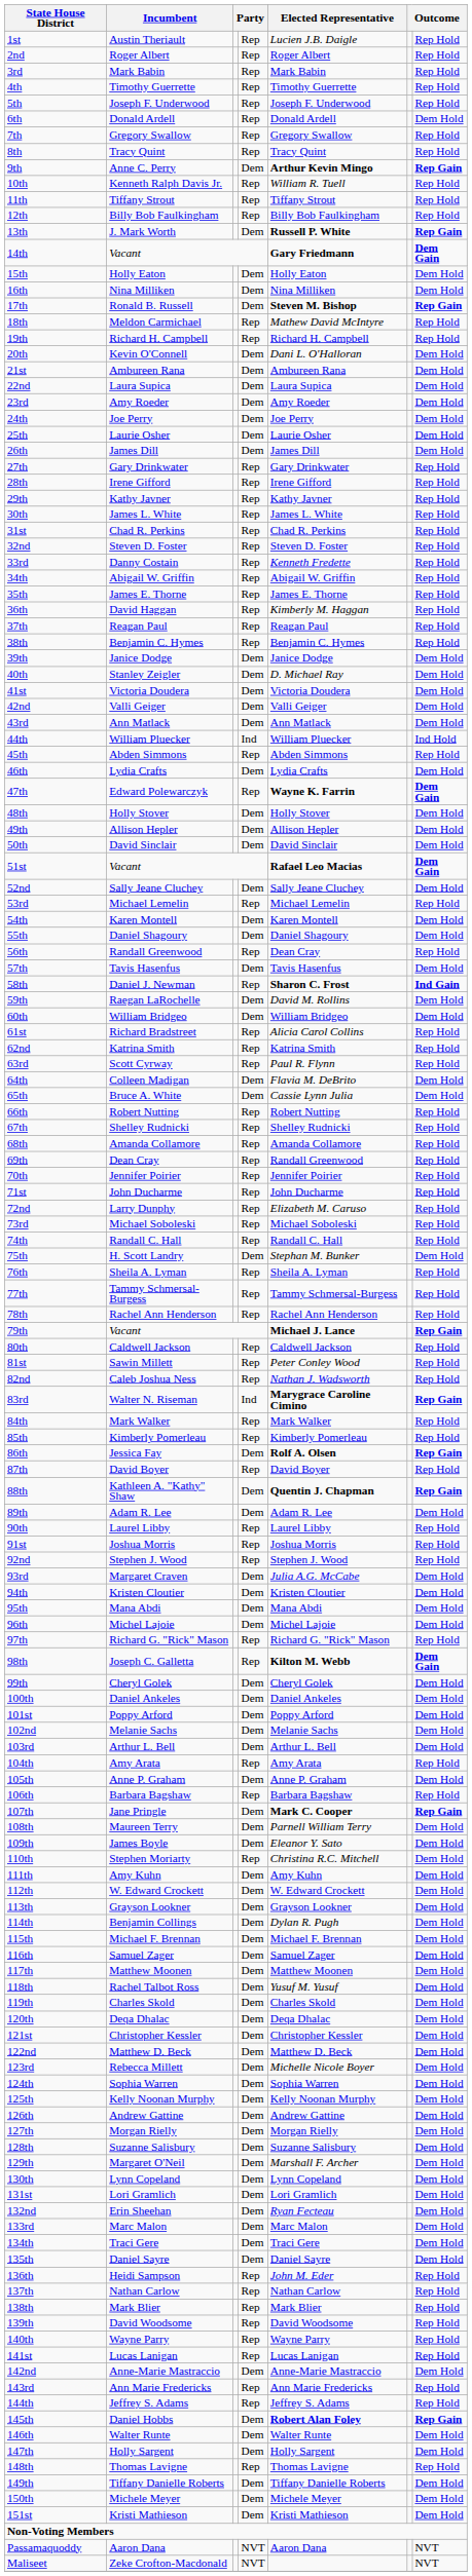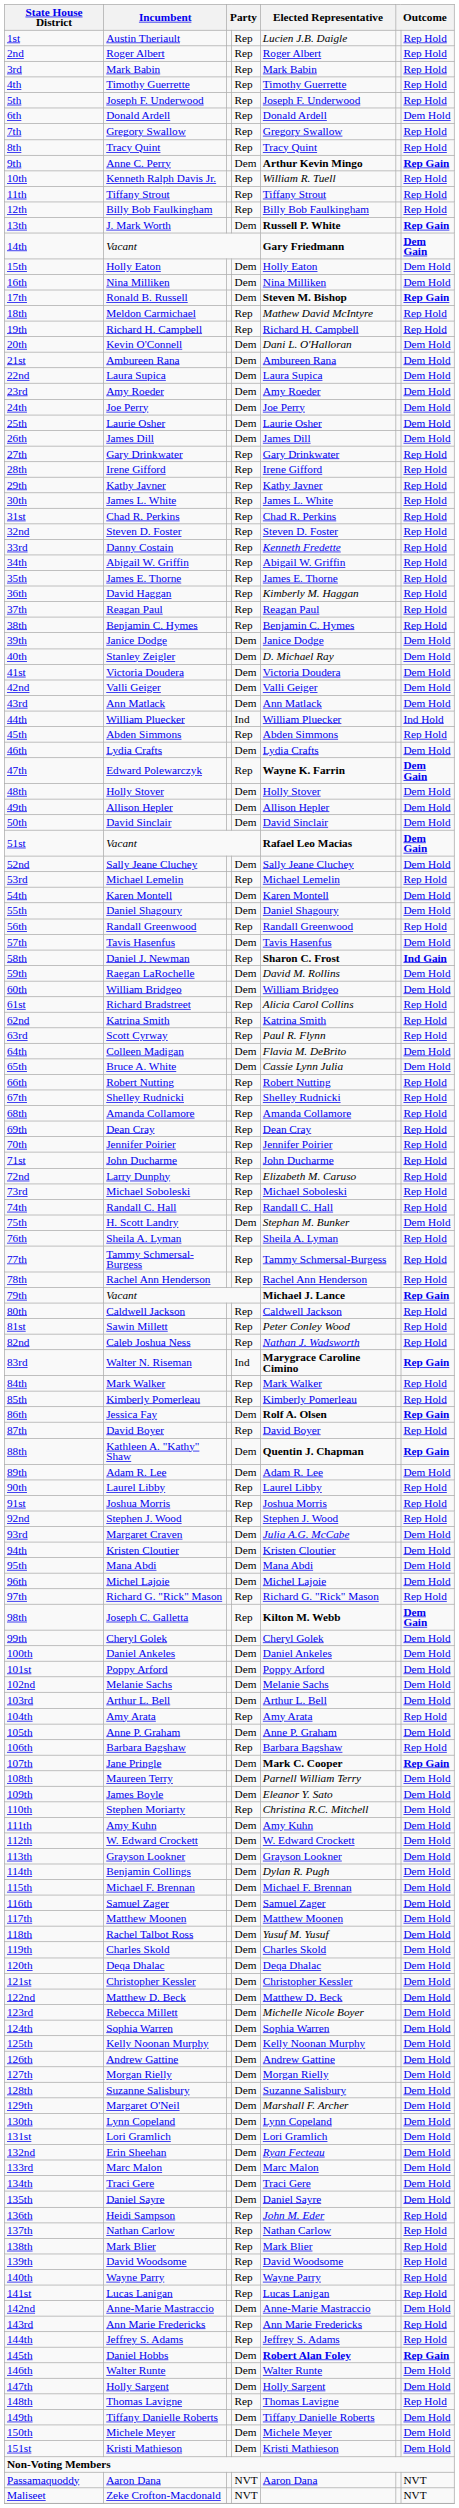56th | Elected Representative: Dean Cray -> Randall Greenwood
69th | Elected Representative: Randall Greenwood -> Dean Cray
